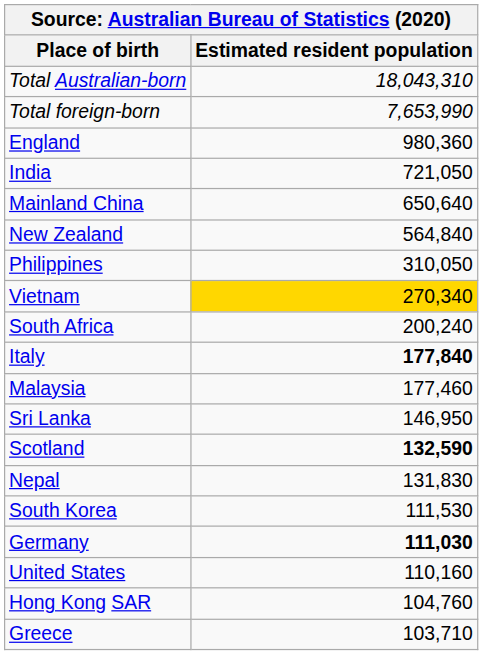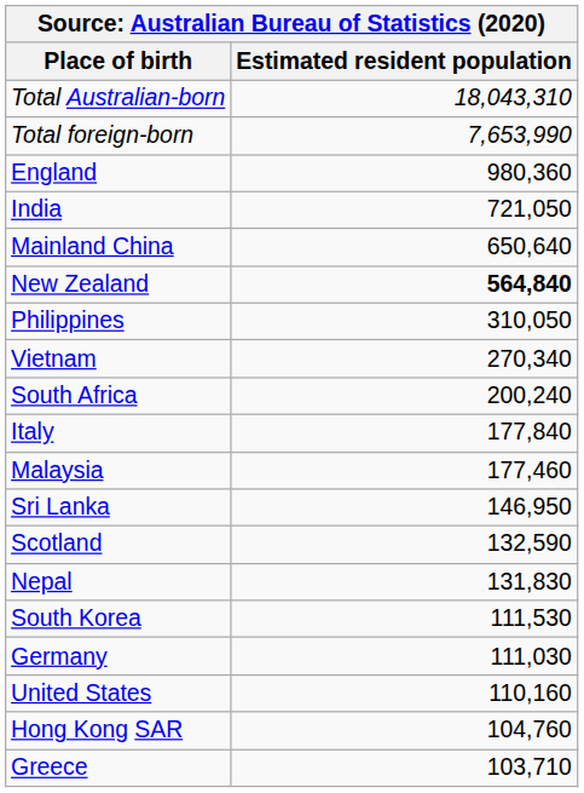New Zealand | Estimated resident population: normal -> bold
Vietnam | Estimated resident population: gold background -> no background
Italy | Estimated resident population: bold -> normal
Scotland | Estimated resident population: bold -> normal
Germany | Estimated resident population: bold -> normal
